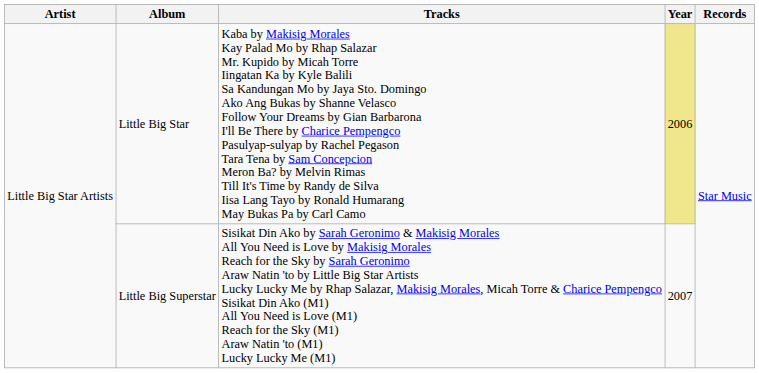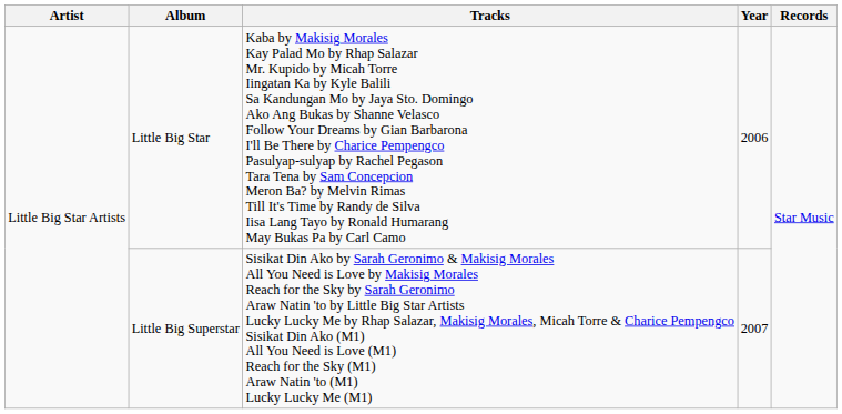Little Big Star | Year: khaki background -> no background
